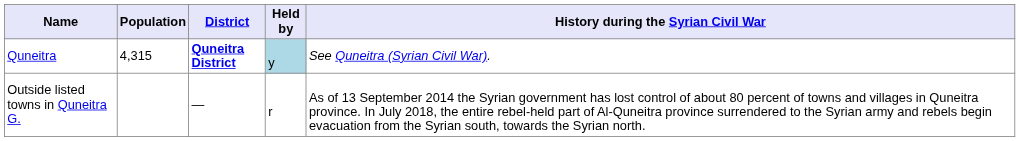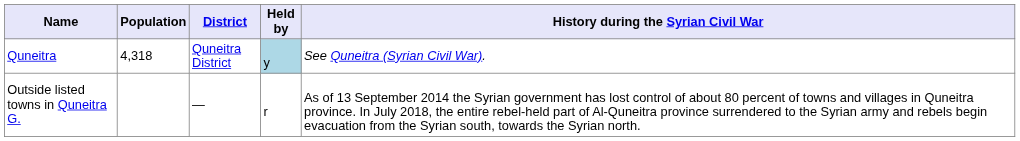Quneitra | Population: 4,315 -> 4,318
Quneitra | District: bold -> normal
